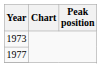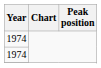row 2 | Year: 1973 -> 1974
row 3 | Year: 1977 -> 1974
